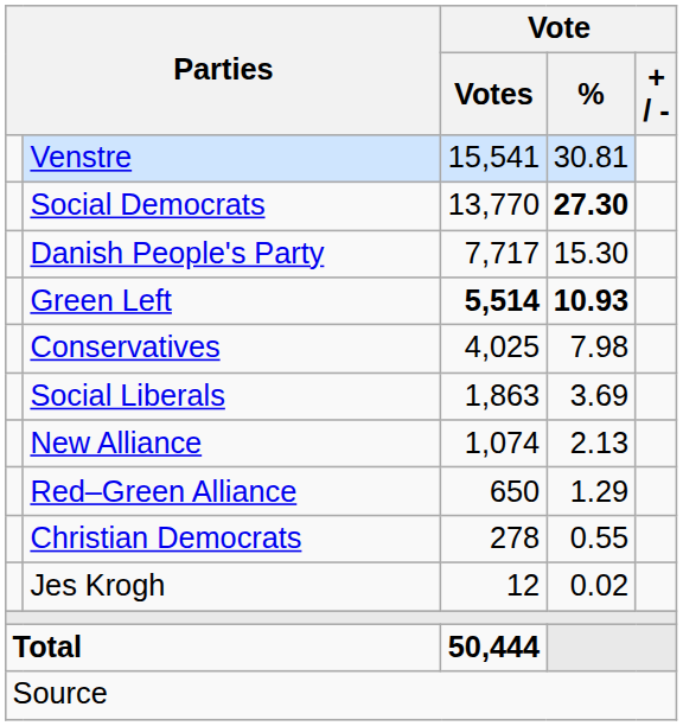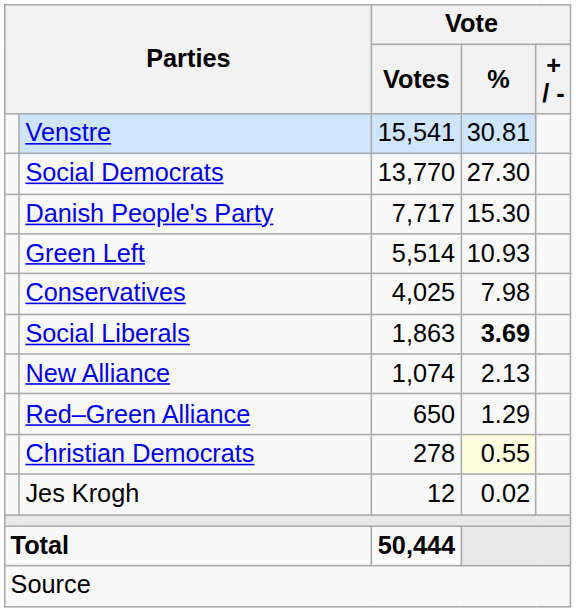Social Democrats | Vote / %: bold -> normal
Green Left | Vote / Votes: bold -> normal
Green Left | Vote / %: bold -> normal
Social Liberals | Vote / %: normal -> bold
Christian Democrats | Vote / %: no background -> lightyellow background
